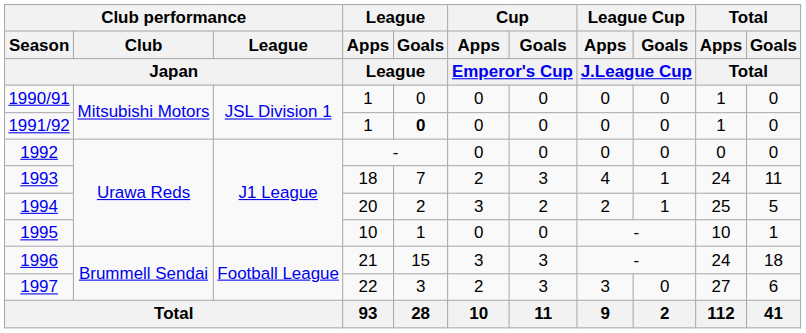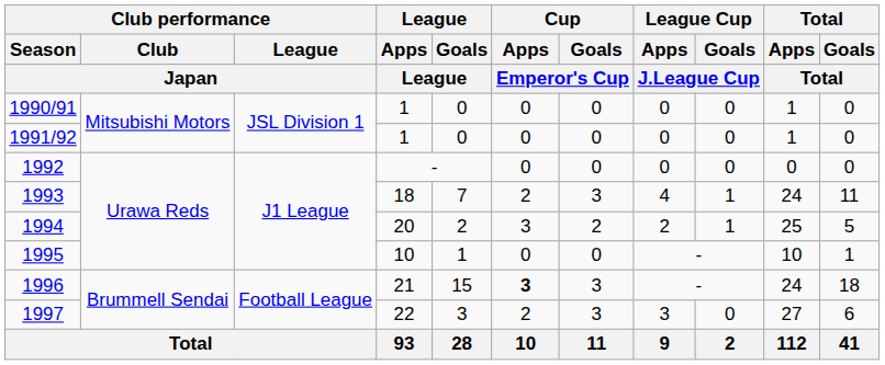1991/92 | League / Goals / League: bold -> normal
1996 | Cup / Apps / Emperor's Cup: normal -> bold
